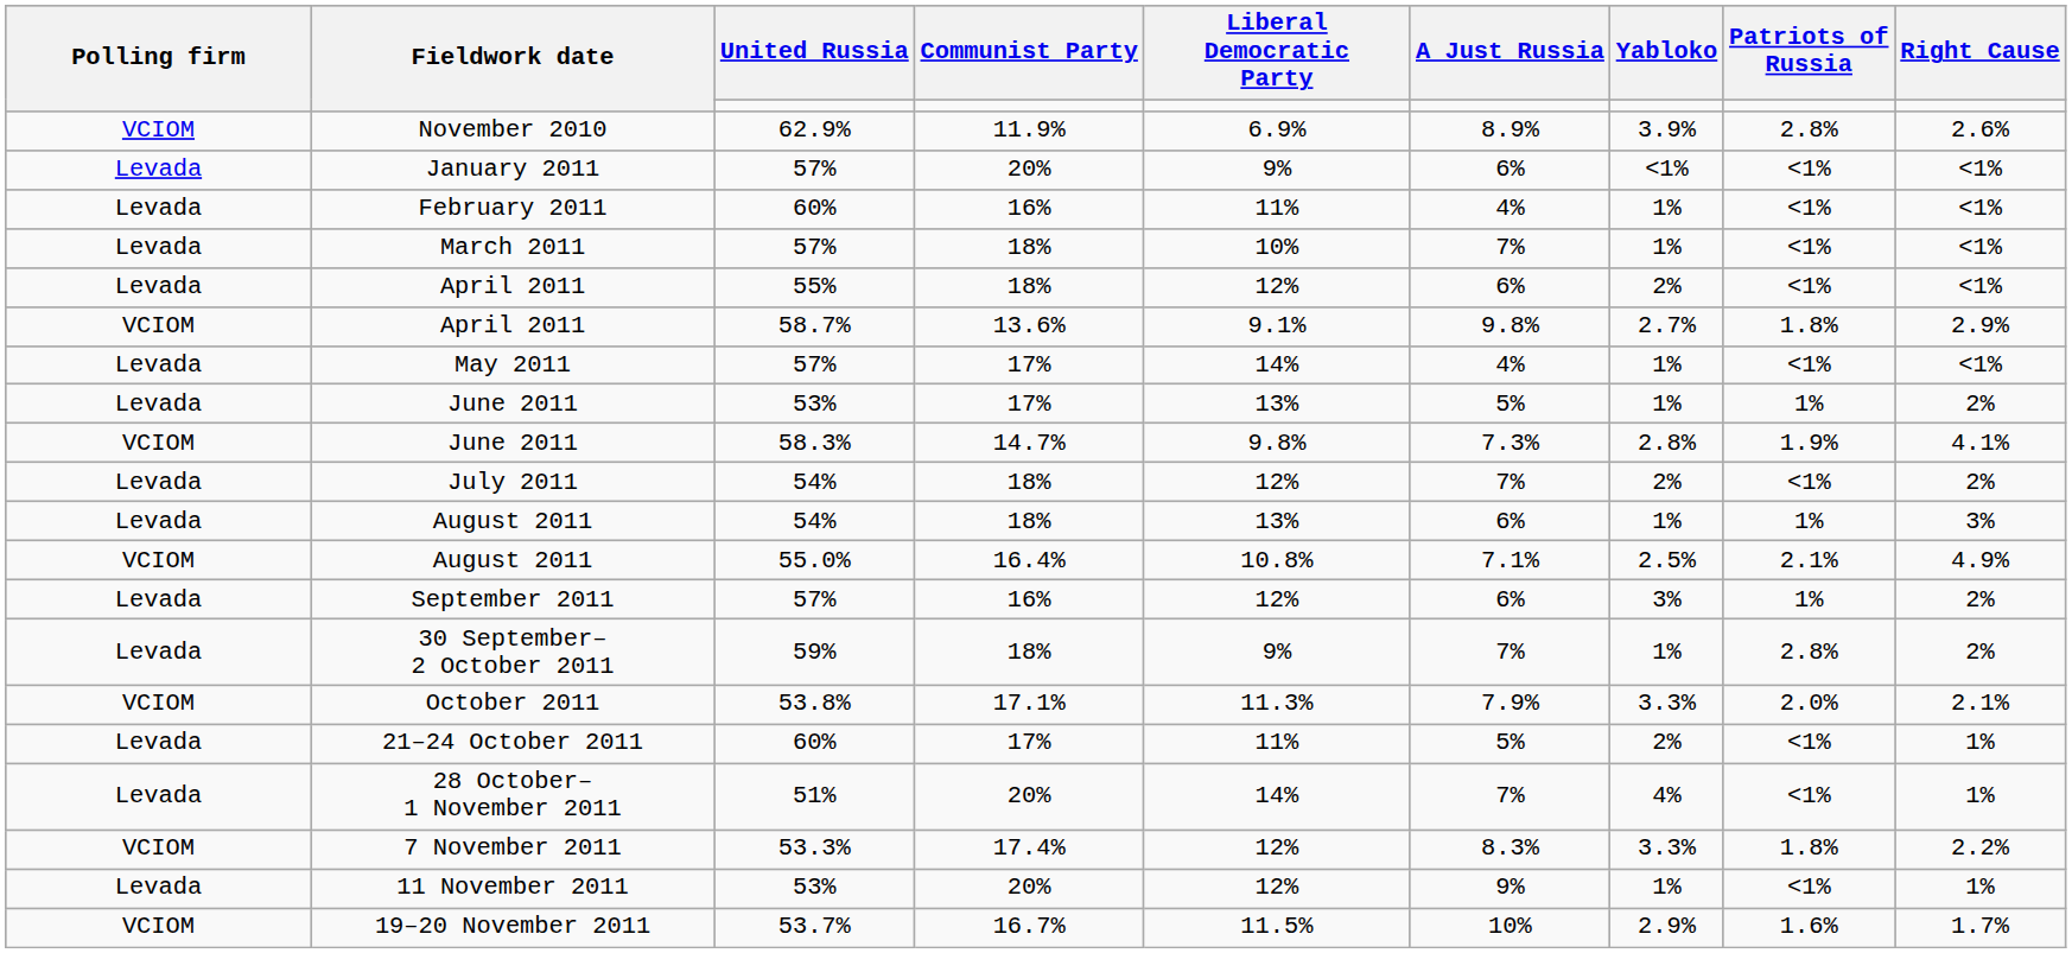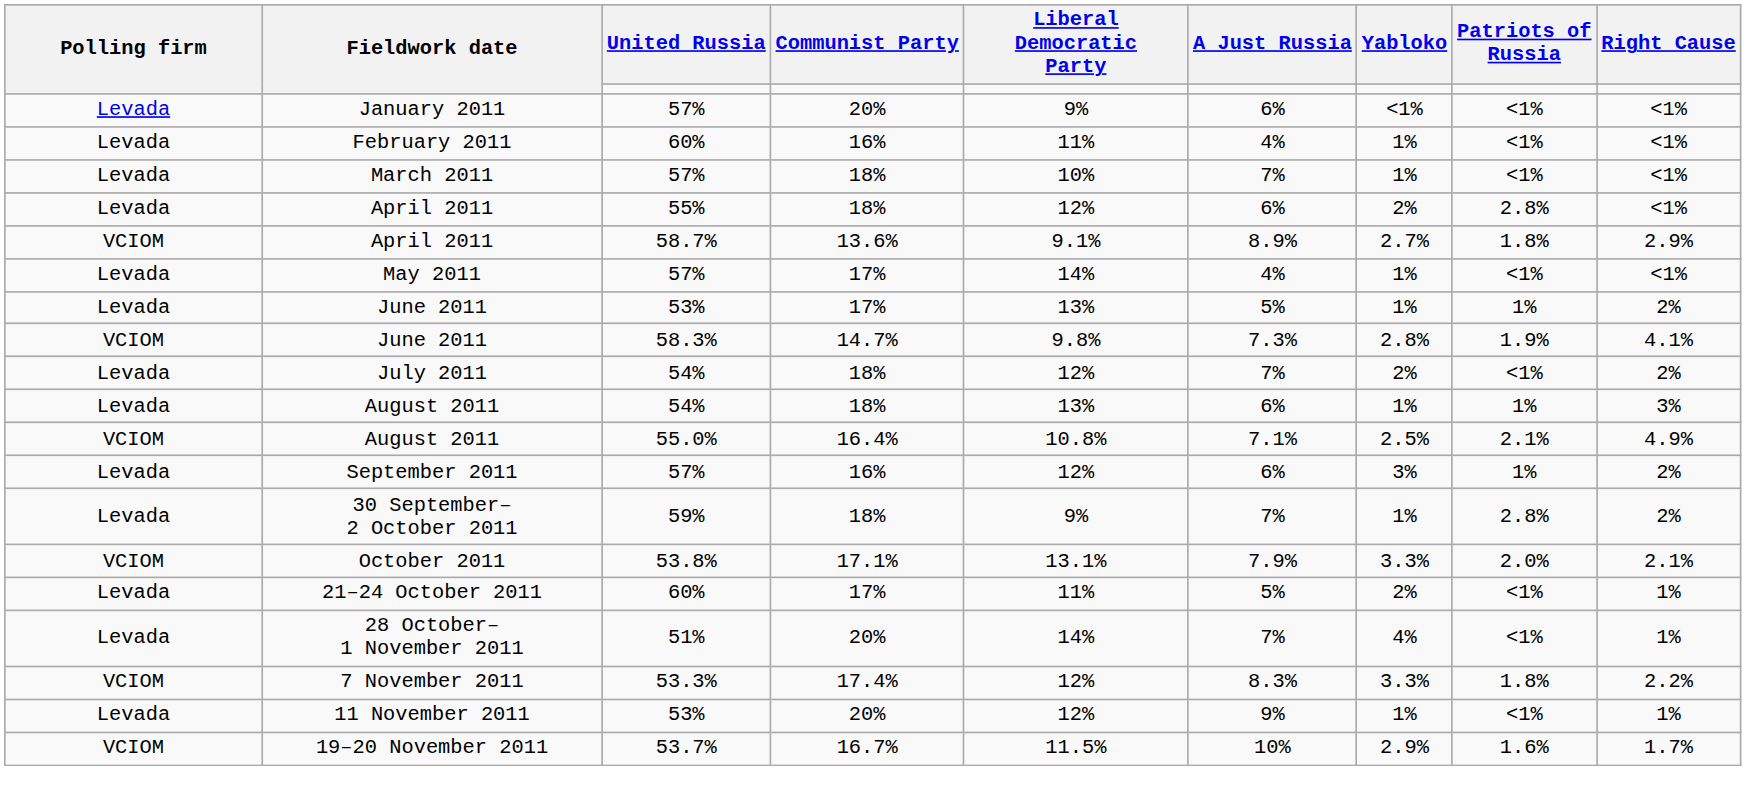- row: VCIOM | November 2010 | 62.9% | 11.9% | 6.9% | 8.9% | 3.9% | 2.8% | 2.6%
April 2011 / 55% | Patriots of Russia: <1% -> 2.8%
April 2011 / 58.7% | A Just Russia: 9.8% -> 8.9%
October 2011 | Liberal Democratic Party: 11.3% -> 13.1%
